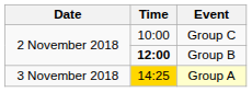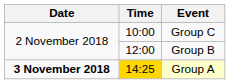Group B | Time: bold -> normal
Group A | Date: normal -> bold
